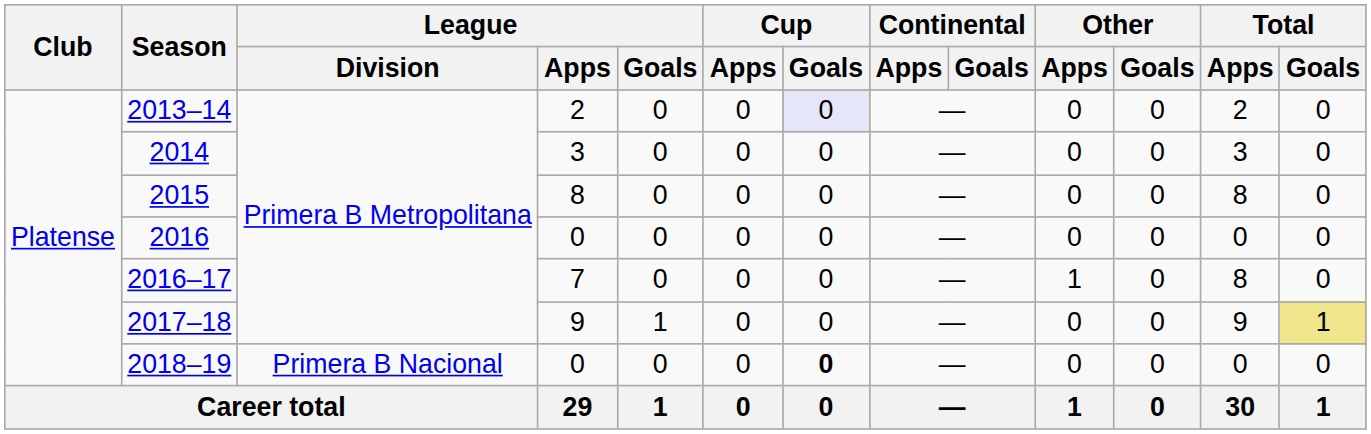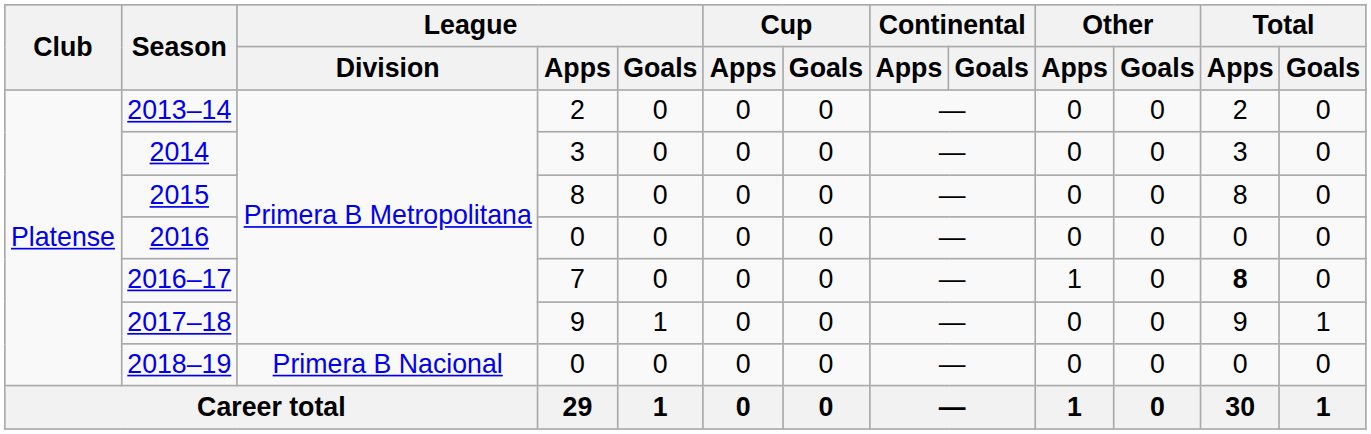2013–14 | Cup / Goals: lavender background -> no background
2016–17 | Total / Apps: normal -> bold
2017–18 | Total / Goals: khaki background -> no background
2018–19 | Cup / Goals: bold -> normal
